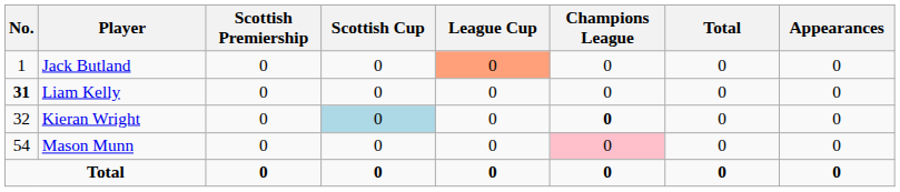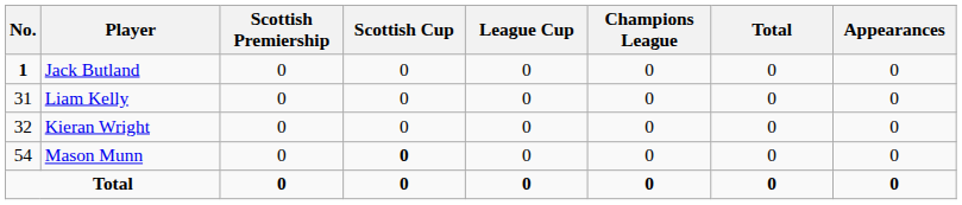Jack Butland | No.: normal -> bold
Jack Butland | League Cup: lightsalmon background -> no background
Liam Kelly | No.: bold -> normal
Kieran Wright | Scottish Cup: lightblue background -> no background
Kieran Wright | Champions League: bold -> normal
Mason Munn | Scottish Cup: normal -> bold
Mason Munn | Champions League: pink background -> no background
